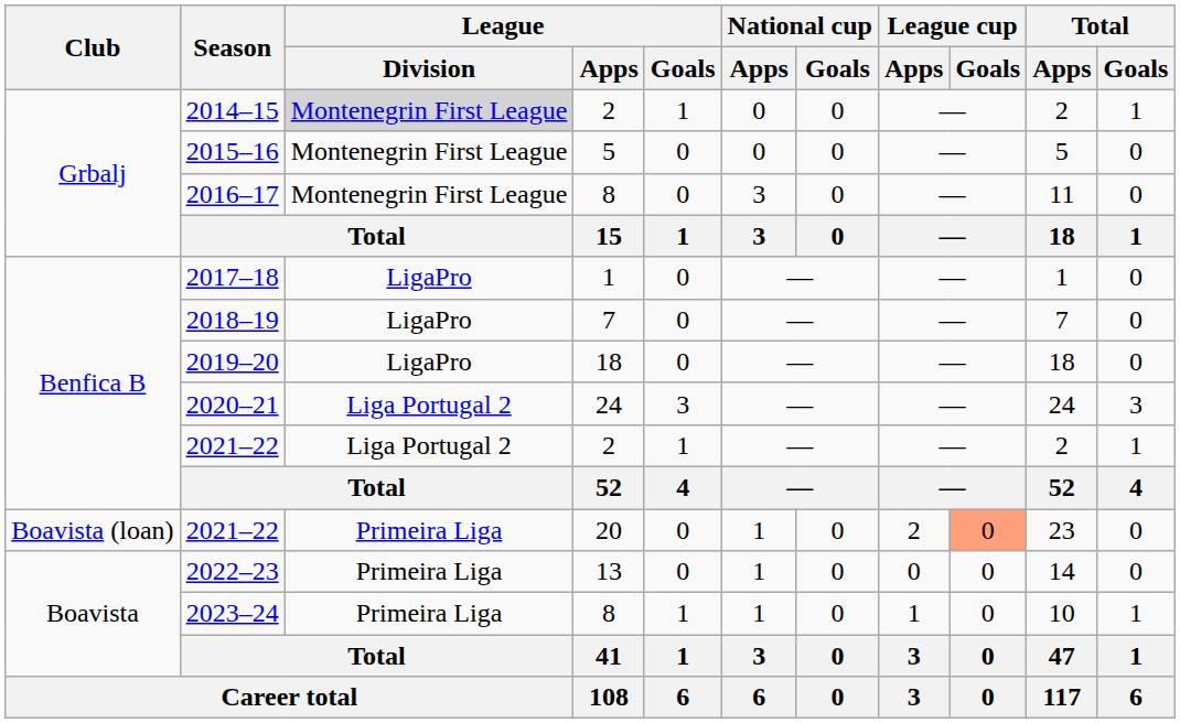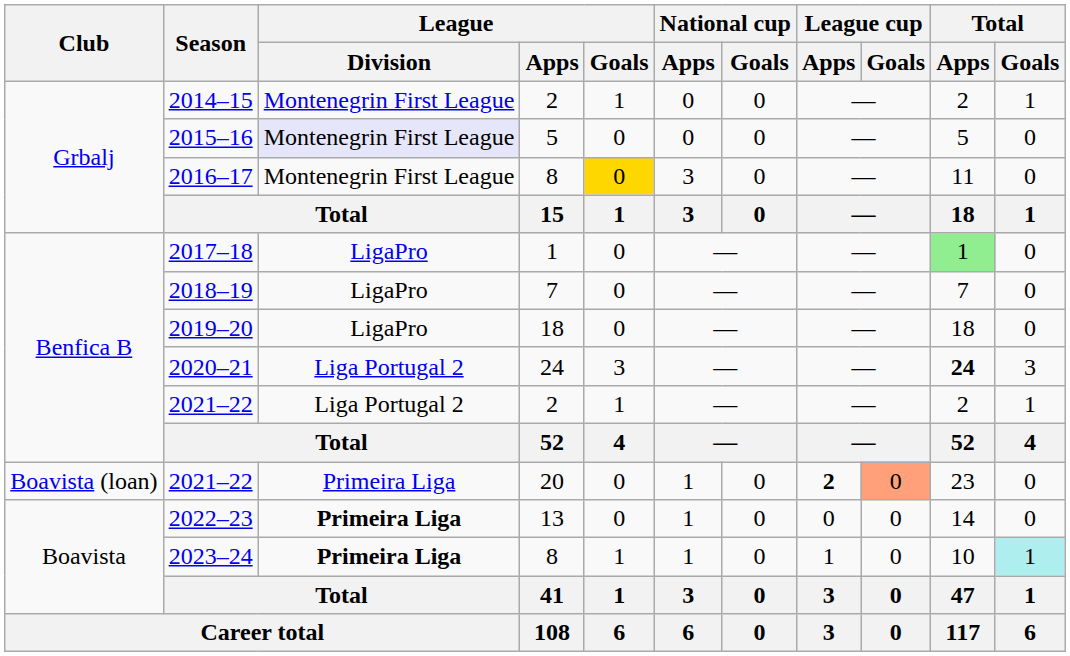2014–15 | League / Division: lightgrey background -> no background
2015–16 | League / Division: no background -> lavender background
2016–17 | League / Goals: no background -> gold background
2017–18 | Total / Apps: no background -> lightgreen background
2020–21 | Total / Apps: normal -> bold
2021–22 / 20 | League cup / Apps: normal -> bold
2022–23 | League / Division: normal -> bold
2023–24 | League / Division: normal -> bold
2023–24 | Total / Goals: no background -> paleturquoise background
